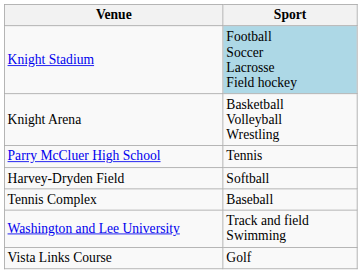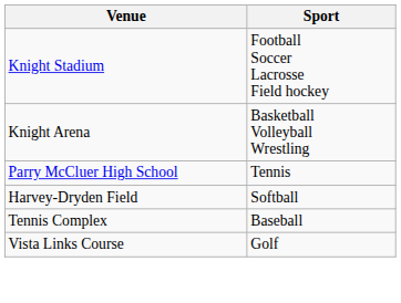Knight Stadium | Sport: lightblue background -> no background
- row: Washington and Lee University | Track and field Swimming
